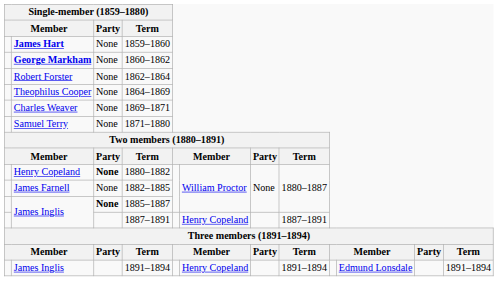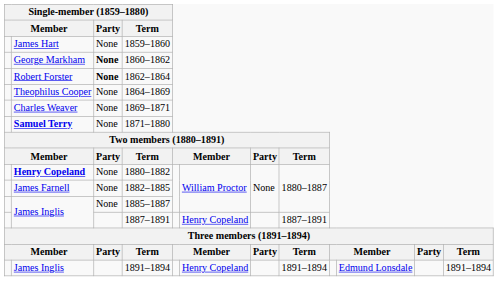1859–1860 | column 2: bold -> normal
1860–1862 | column 2: bold -> normal
1860–1862 | Single-member (1859–1880) / Party: normal -> bold
1862–1864 | Single-member (1859–1880) / Party: normal -> bold
1871–1880 | column 2: normal -> bold
1880–1882 | column 2: normal -> bold
1880–1882 | Single-member (1859–1880) / Party: bold -> normal
1885–1887 | Single-member (1859–1880) / Party: bold -> normal
